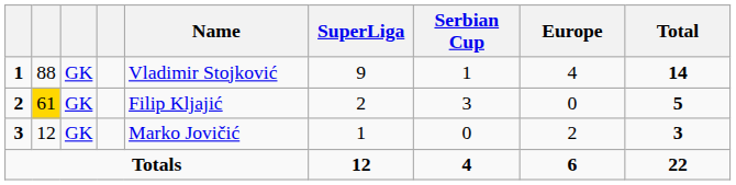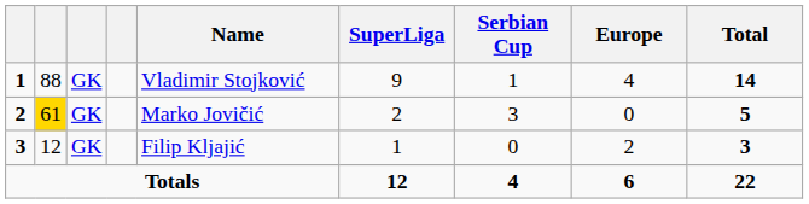row 3 | Name: Filip Kljajić -> Marko Jovičić
row 4 | Name: Marko Jovičić -> Filip Kljajić
